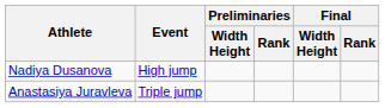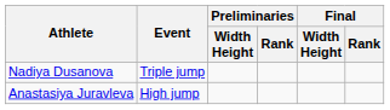Nadiya Dusanova | Event: High jump -> Triple jump
Anastasiya Juravleva | Event: Triple jump -> High jump
